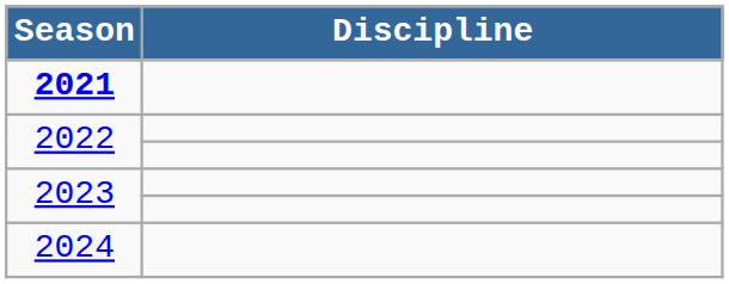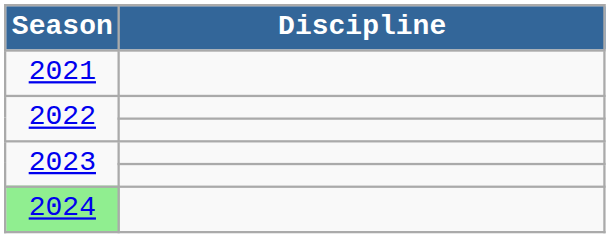row 2 | Season: bold -> normal
row 7 | Season: no background -> lightgreen background
